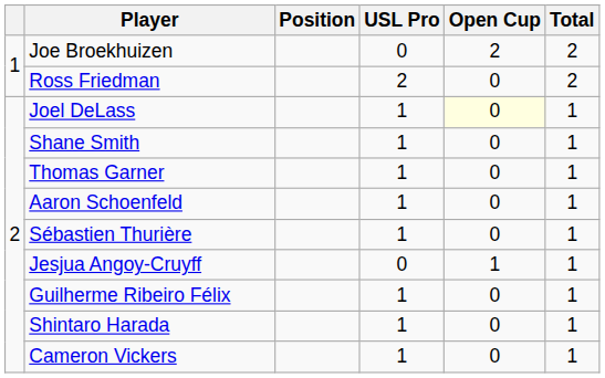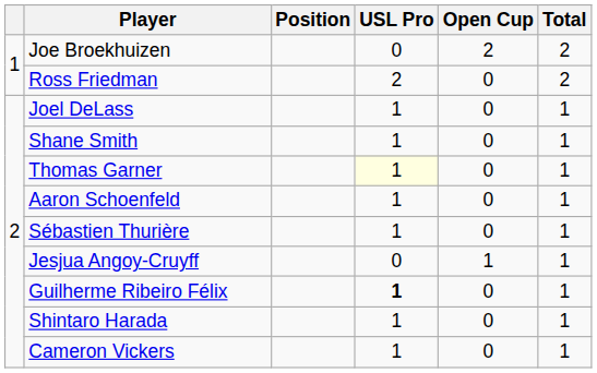Joel DeLass | Open Cup: lightyellow background -> no background
Thomas Garner | USL Pro: no background -> lightyellow background
Guilherme Ribeiro Félix | USL Pro: normal -> bold
